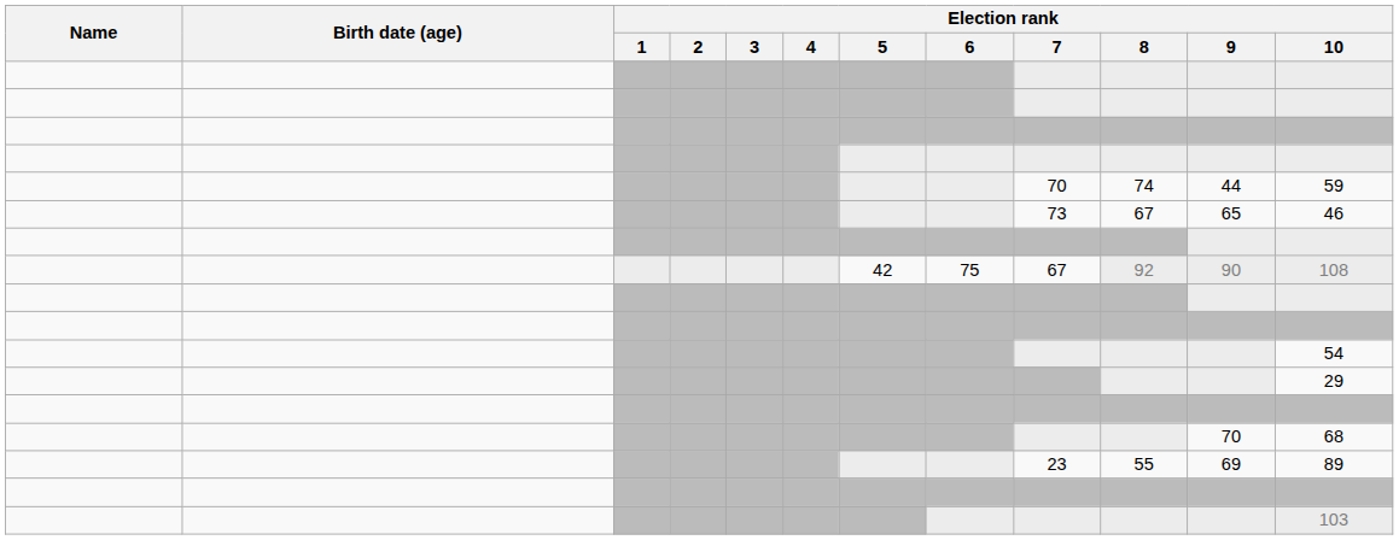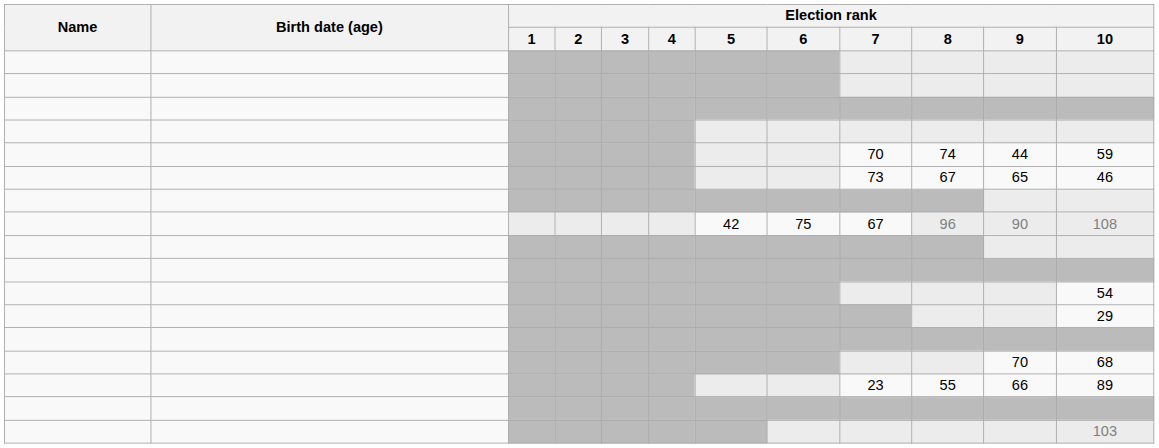row 10 | Election rank / 8: 92 -> 96
row 17 | Election rank / 9: 69 -> 66
